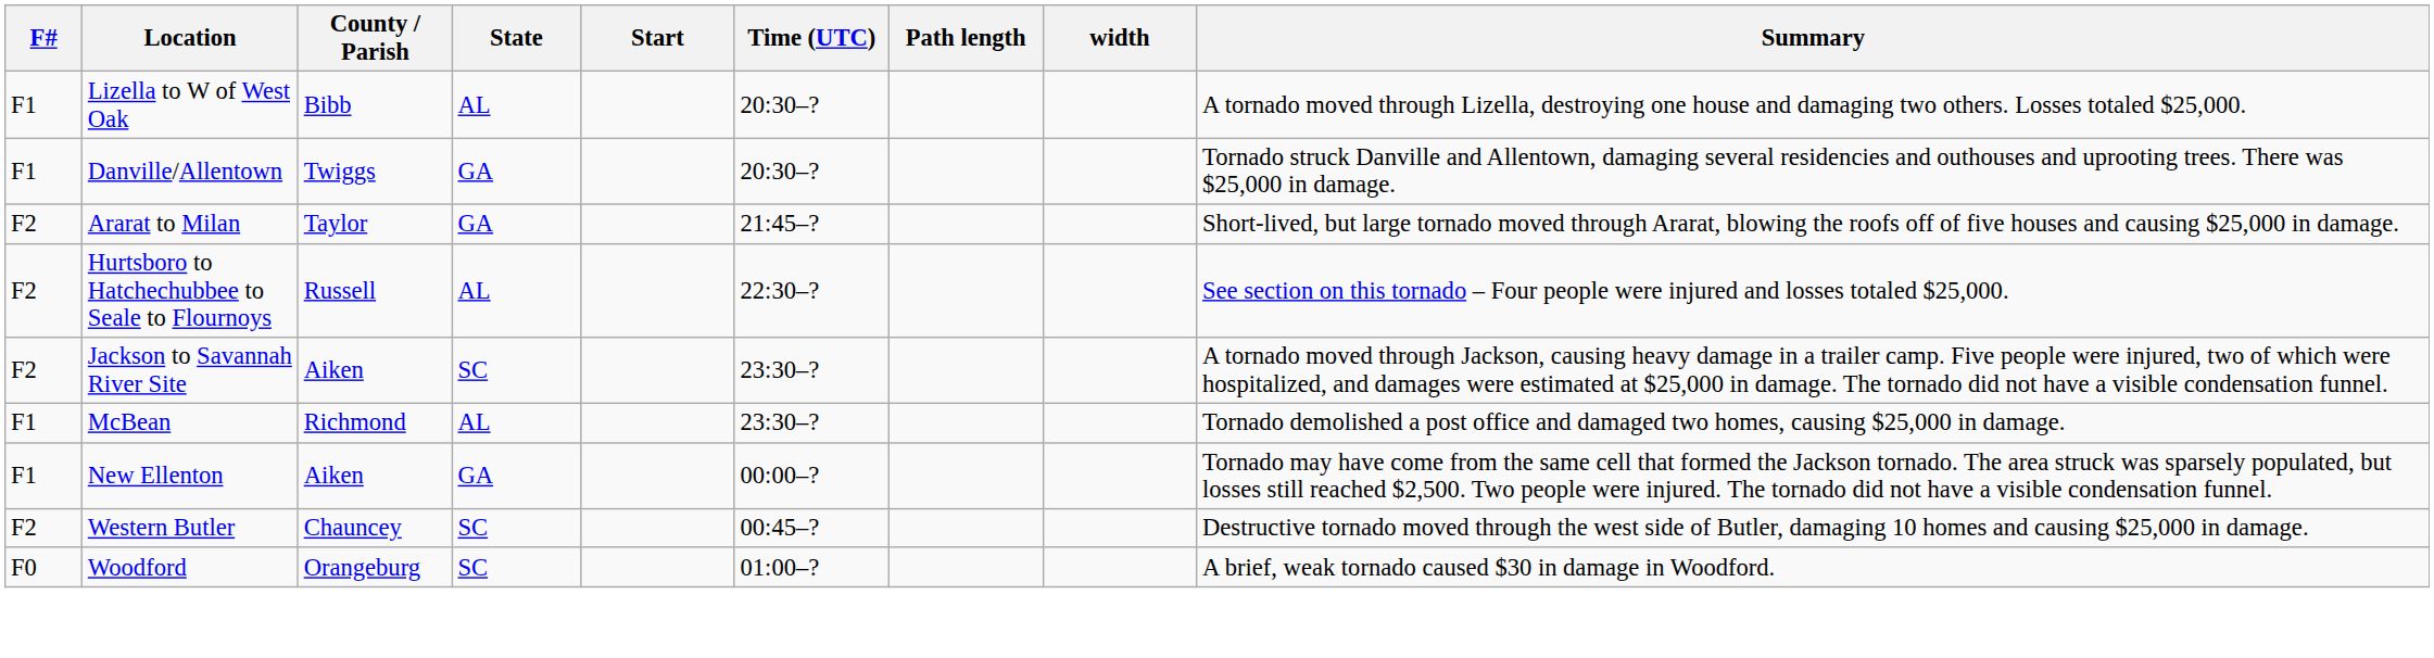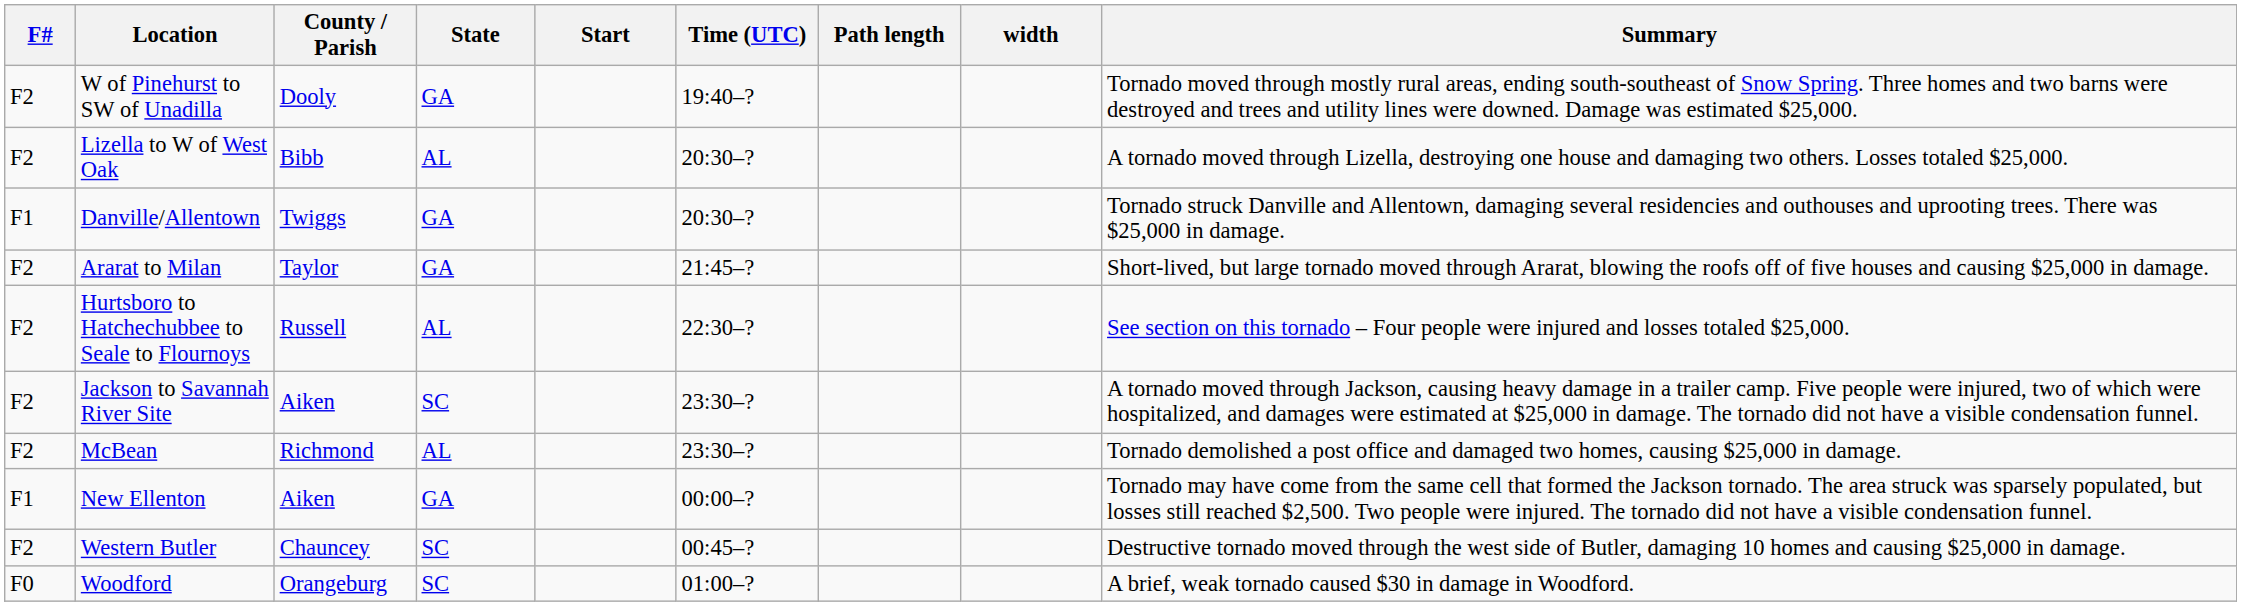+ row: F2 | W of Pinehurst to SW of Unadilla | Dooly | GA | 19:40–? | Tornado moved through mostly rural areas, ending south-southeast of Snow Spring. Three homes and two barns were destroyed and trees and utility lines were downed. Damage was estimated $25,000.
Lizella to W of West Oak | F#: F1 -> F2
McBean | F#: F1 -> F2
